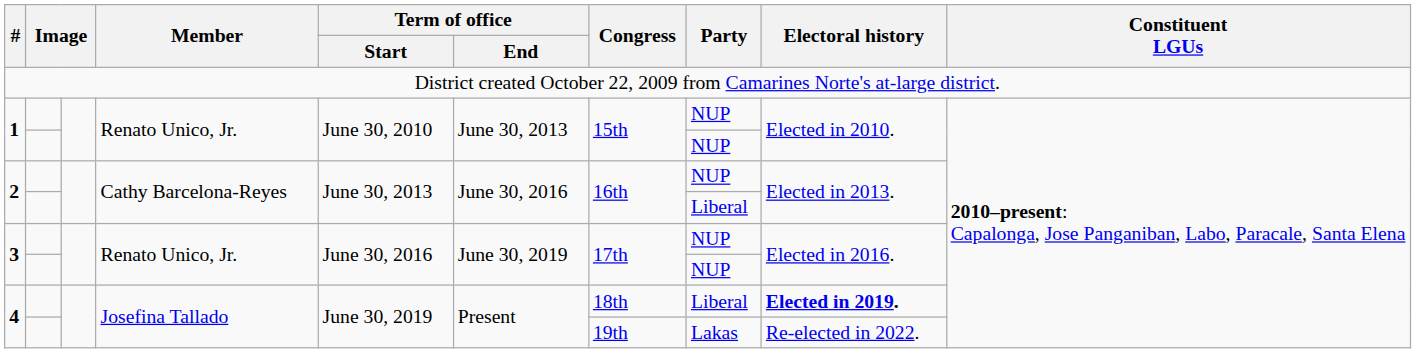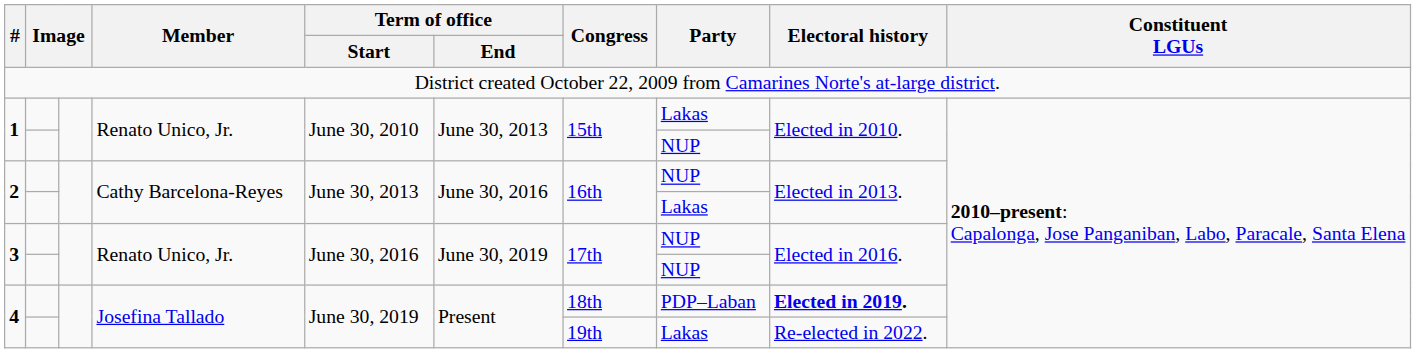row 4 | Party: NUP -> Lakas
row 7 | Party: Liberal -> Lakas
row 10 | Party: Liberal -> PDP–Laban
